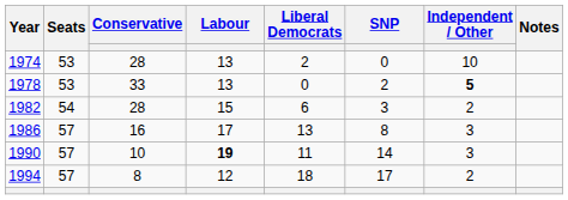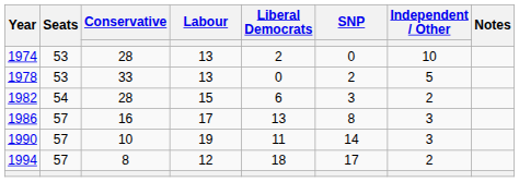1978 | Independent / Other: bold -> normal
1990 | Labour: bold -> normal
